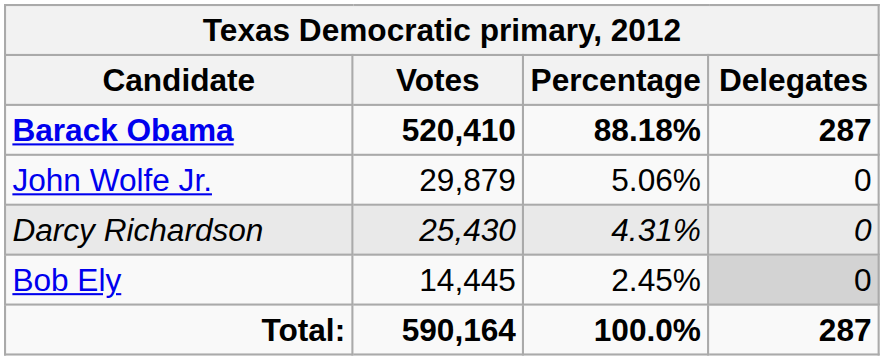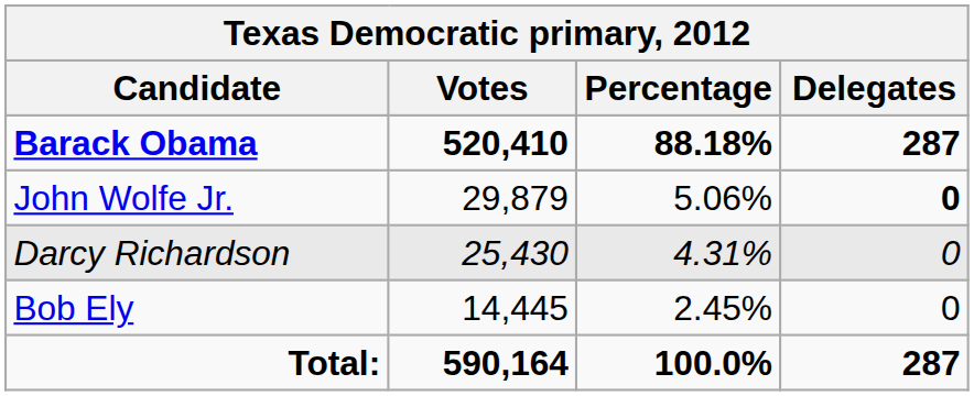John Wolfe Jr. | Delegates: normal -> bold
Bob Ely | Delegates: lightgrey background -> no background
